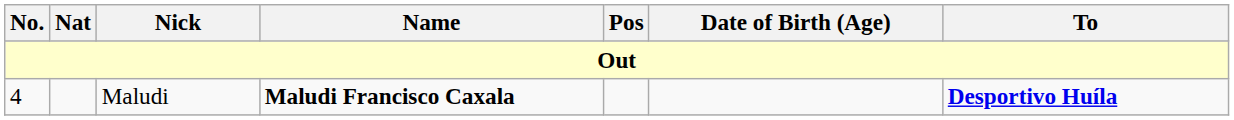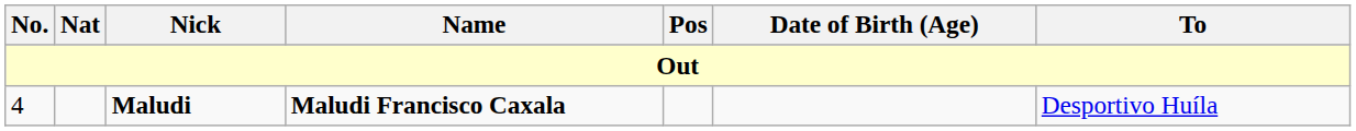4 | Nick: normal -> bold
4 | To: bold -> normal
